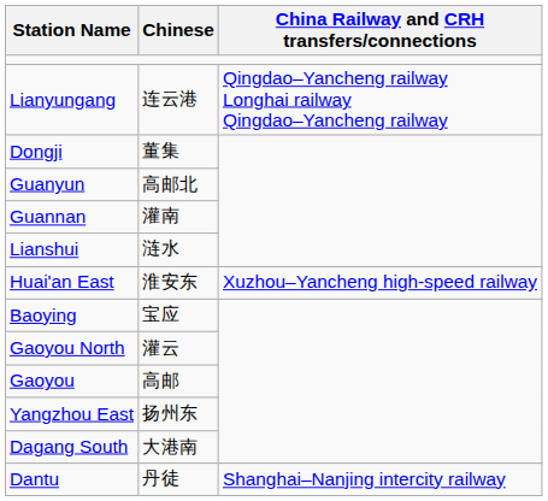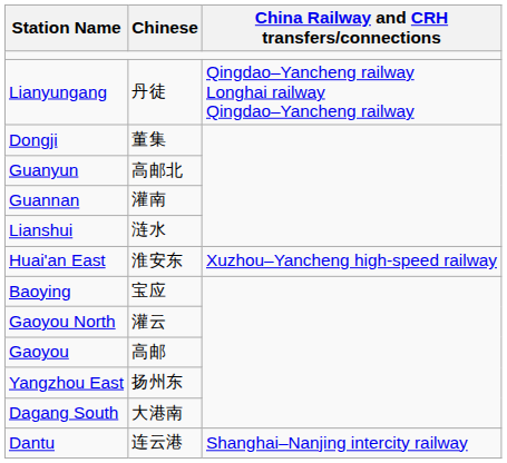Lianyungang | Chinese: 连云港 -> 丹徒
Dantu | Chinese: 丹徒 -> 连云港
